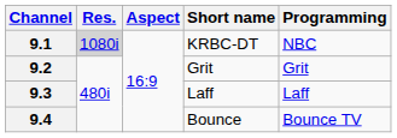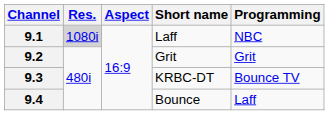9.1 | Short name: KRBC-DT -> Laff
9.3 | Short name: Laff -> KRBC-DT
9.3 | Programming: Laff -> Bounce TV
9.4 | Programming: Bounce TV -> Laff
